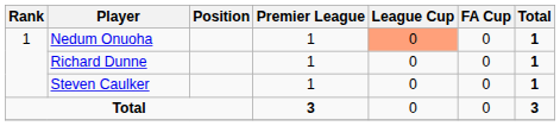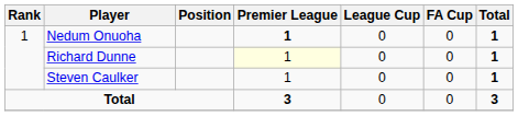Nedum Onuoha | Premier League: normal -> bold
Nedum Onuoha | League Cup: lightsalmon background -> no background
Richard Dunne | Premier League: no background -> lightyellow background
